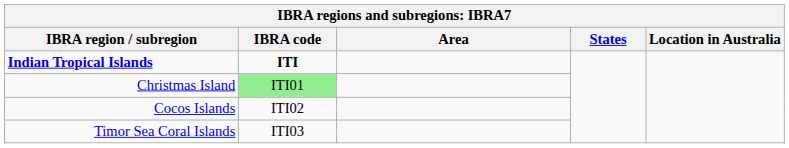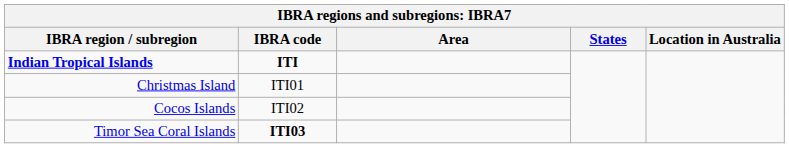Christmas Island | IBRA code: lightgreen background -> no background
Timor Sea Coral Islands | IBRA code: normal -> bold
